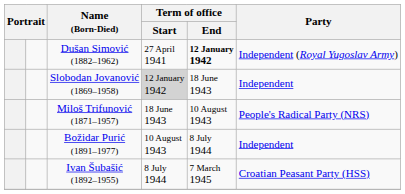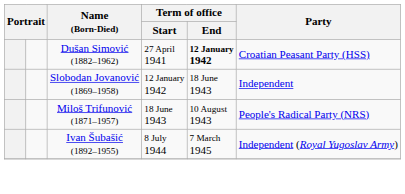Dušan Simović (1882–1962) | Party: Independent (Royal Yugoslav Army) -> Croatian Peasant Party (HSS)
Slobodan Jovanović (1869–1958) | Term of office / Start: lightgrey background -> no background
- row: Božidar Purić (1891–1977) | 10 August 1943 | 8 July 1944 | Independent
Ivan Šubašić (1892–1955) | Party: Croatian Peasant Party (HSS) -> Independent (Royal Yugoslav Army)
